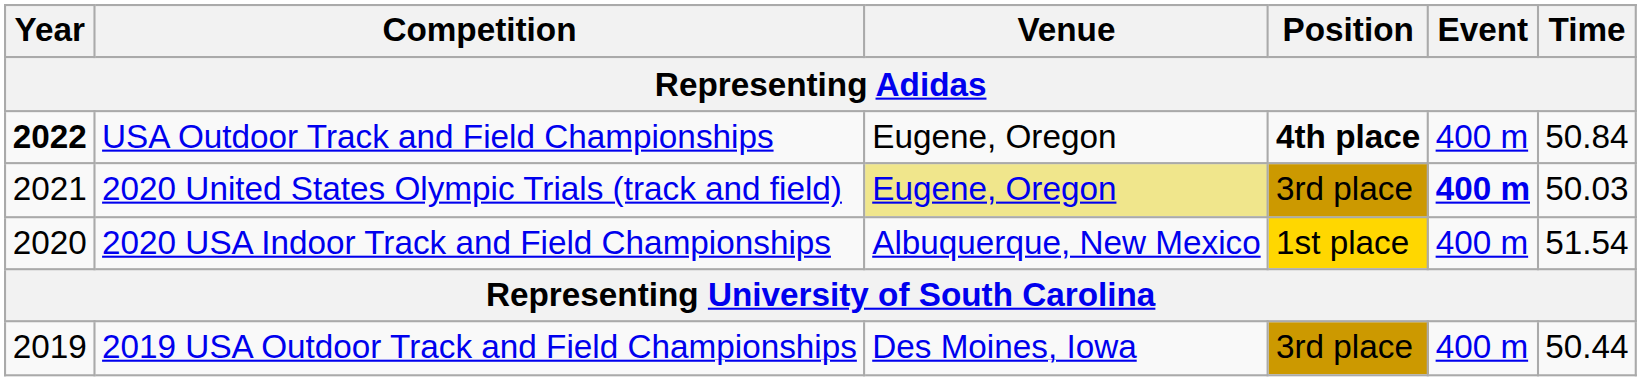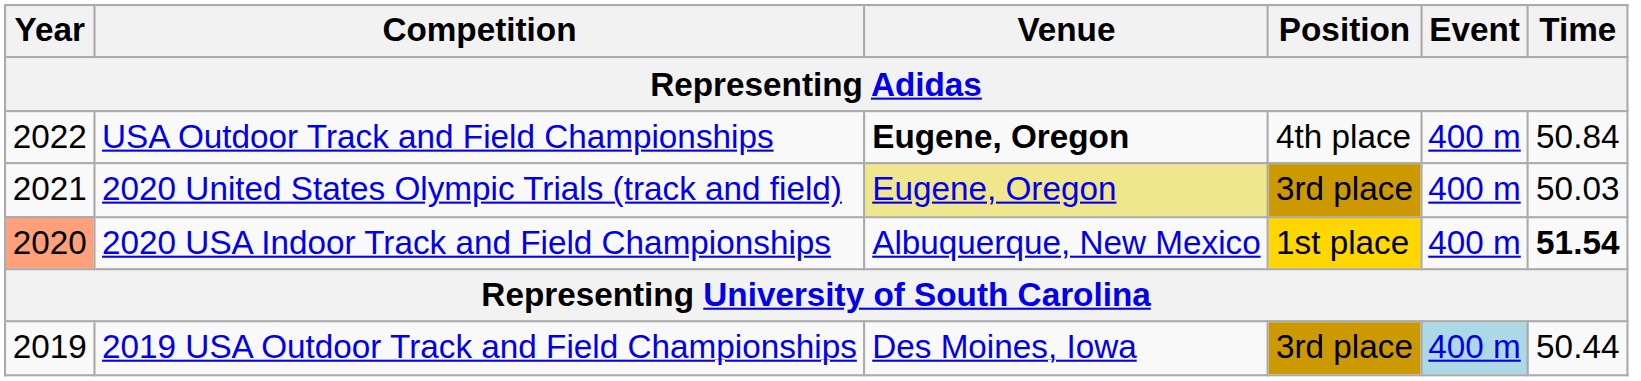USA Outdoor Track and Field Championships | Year: bold -> normal
USA Outdoor Track and Field Championships | Venue: normal -> bold
USA Outdoor Track and Field Championships | Position: bold -> normal
2020 United States Olympic Trials (track and field) | Event: bold -> normal
2020 USA Indoor Track and Field Championships | Year: no background -> lightsalmon background
2020 USA Indoor Track and Field Championships | Time: normal -> bold
2019 USA Outdoor Track and Field Championships | Event: no background -> lightblue background
